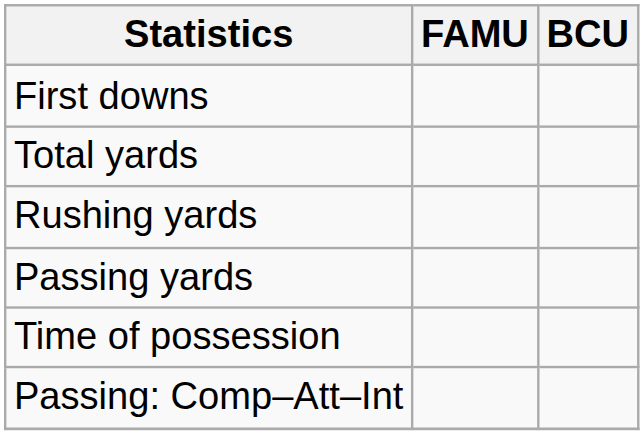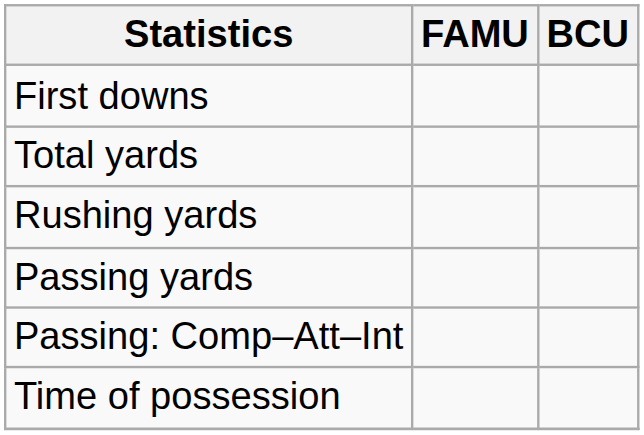rows swapped: Passing: Comp–Att–Int <-> Time of possession
